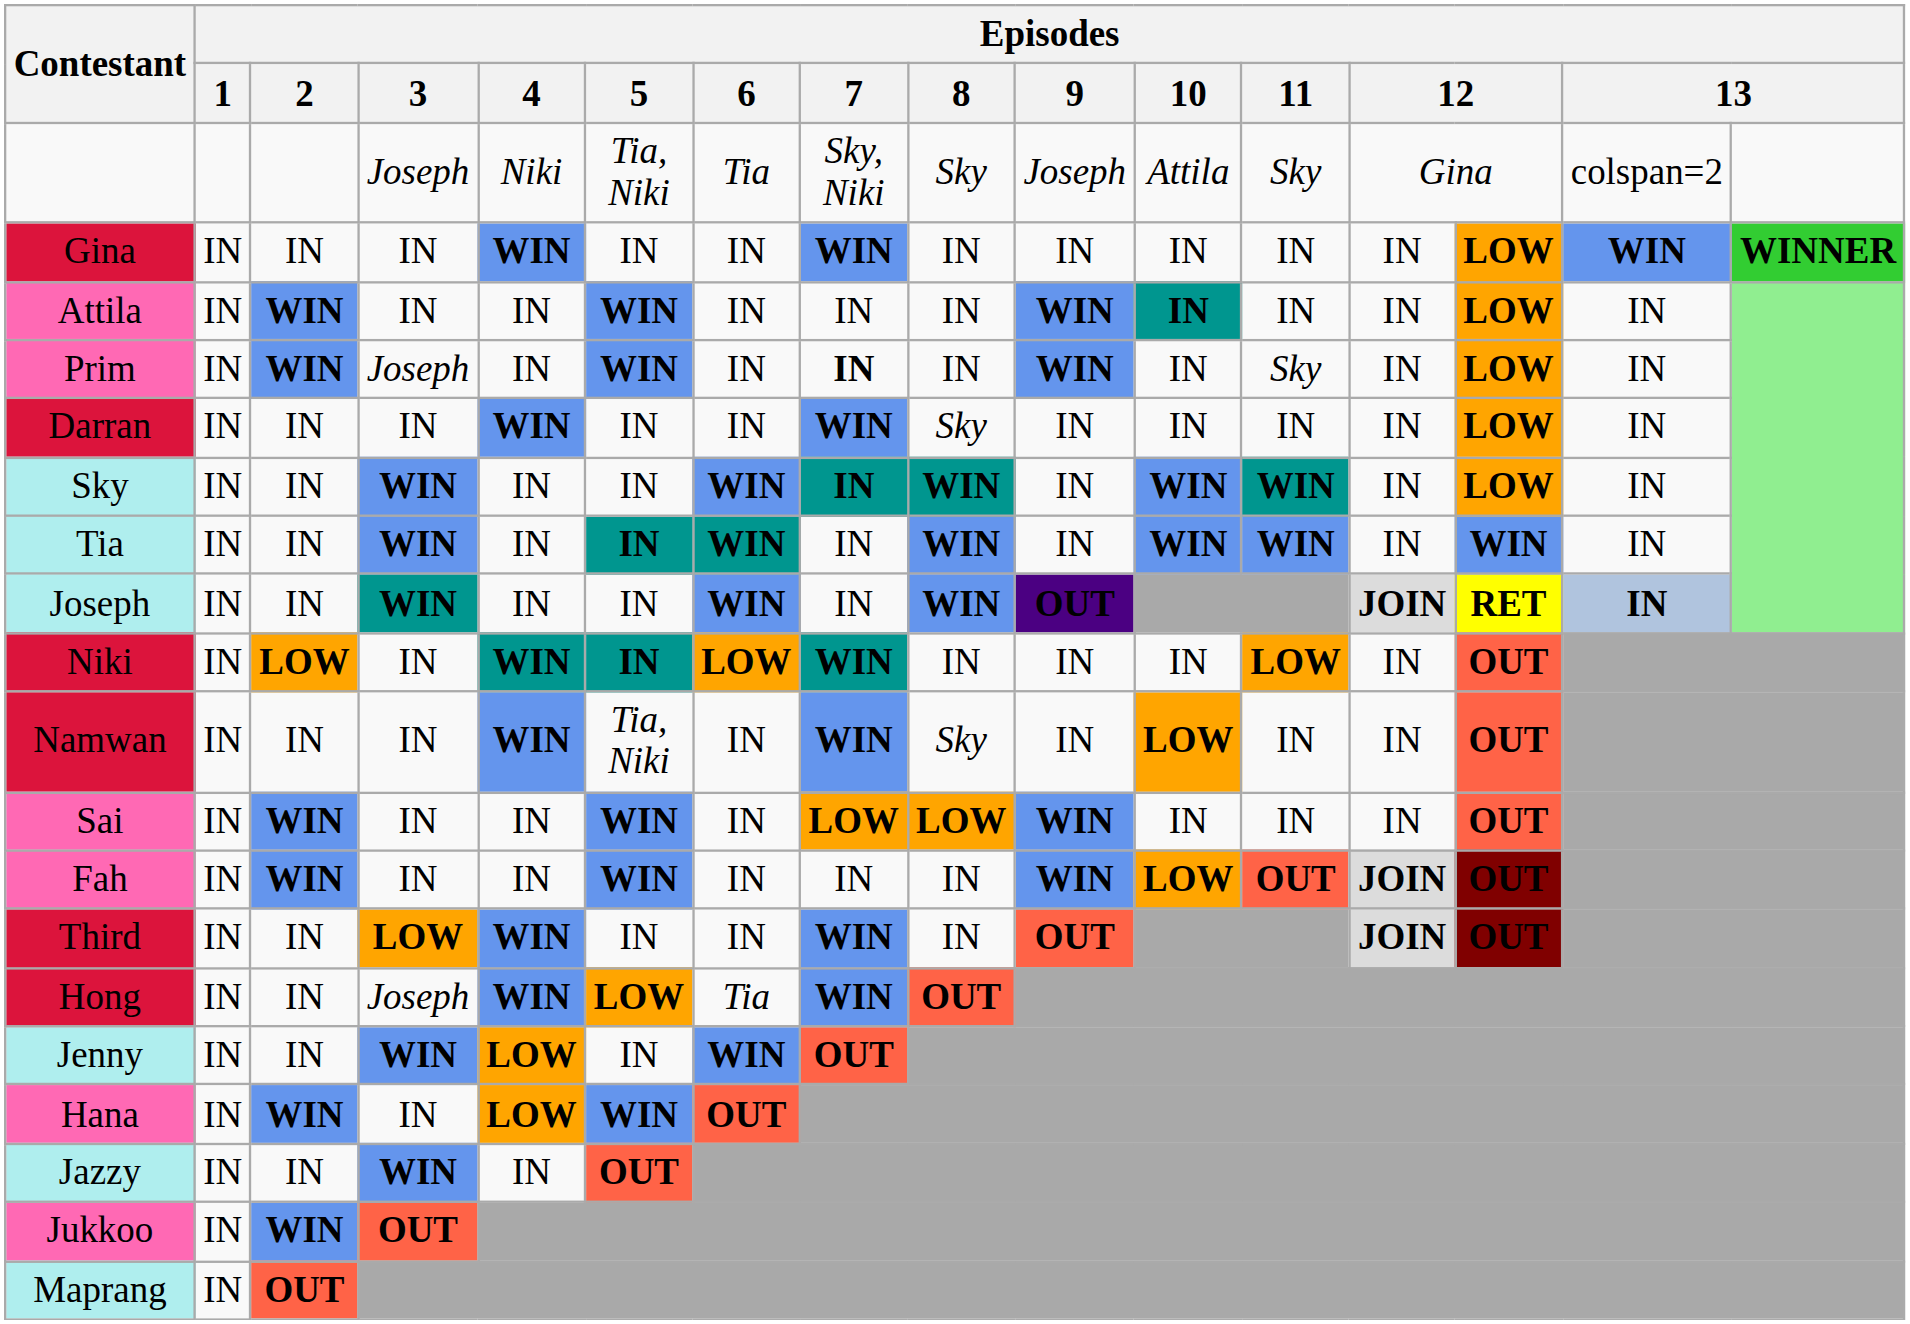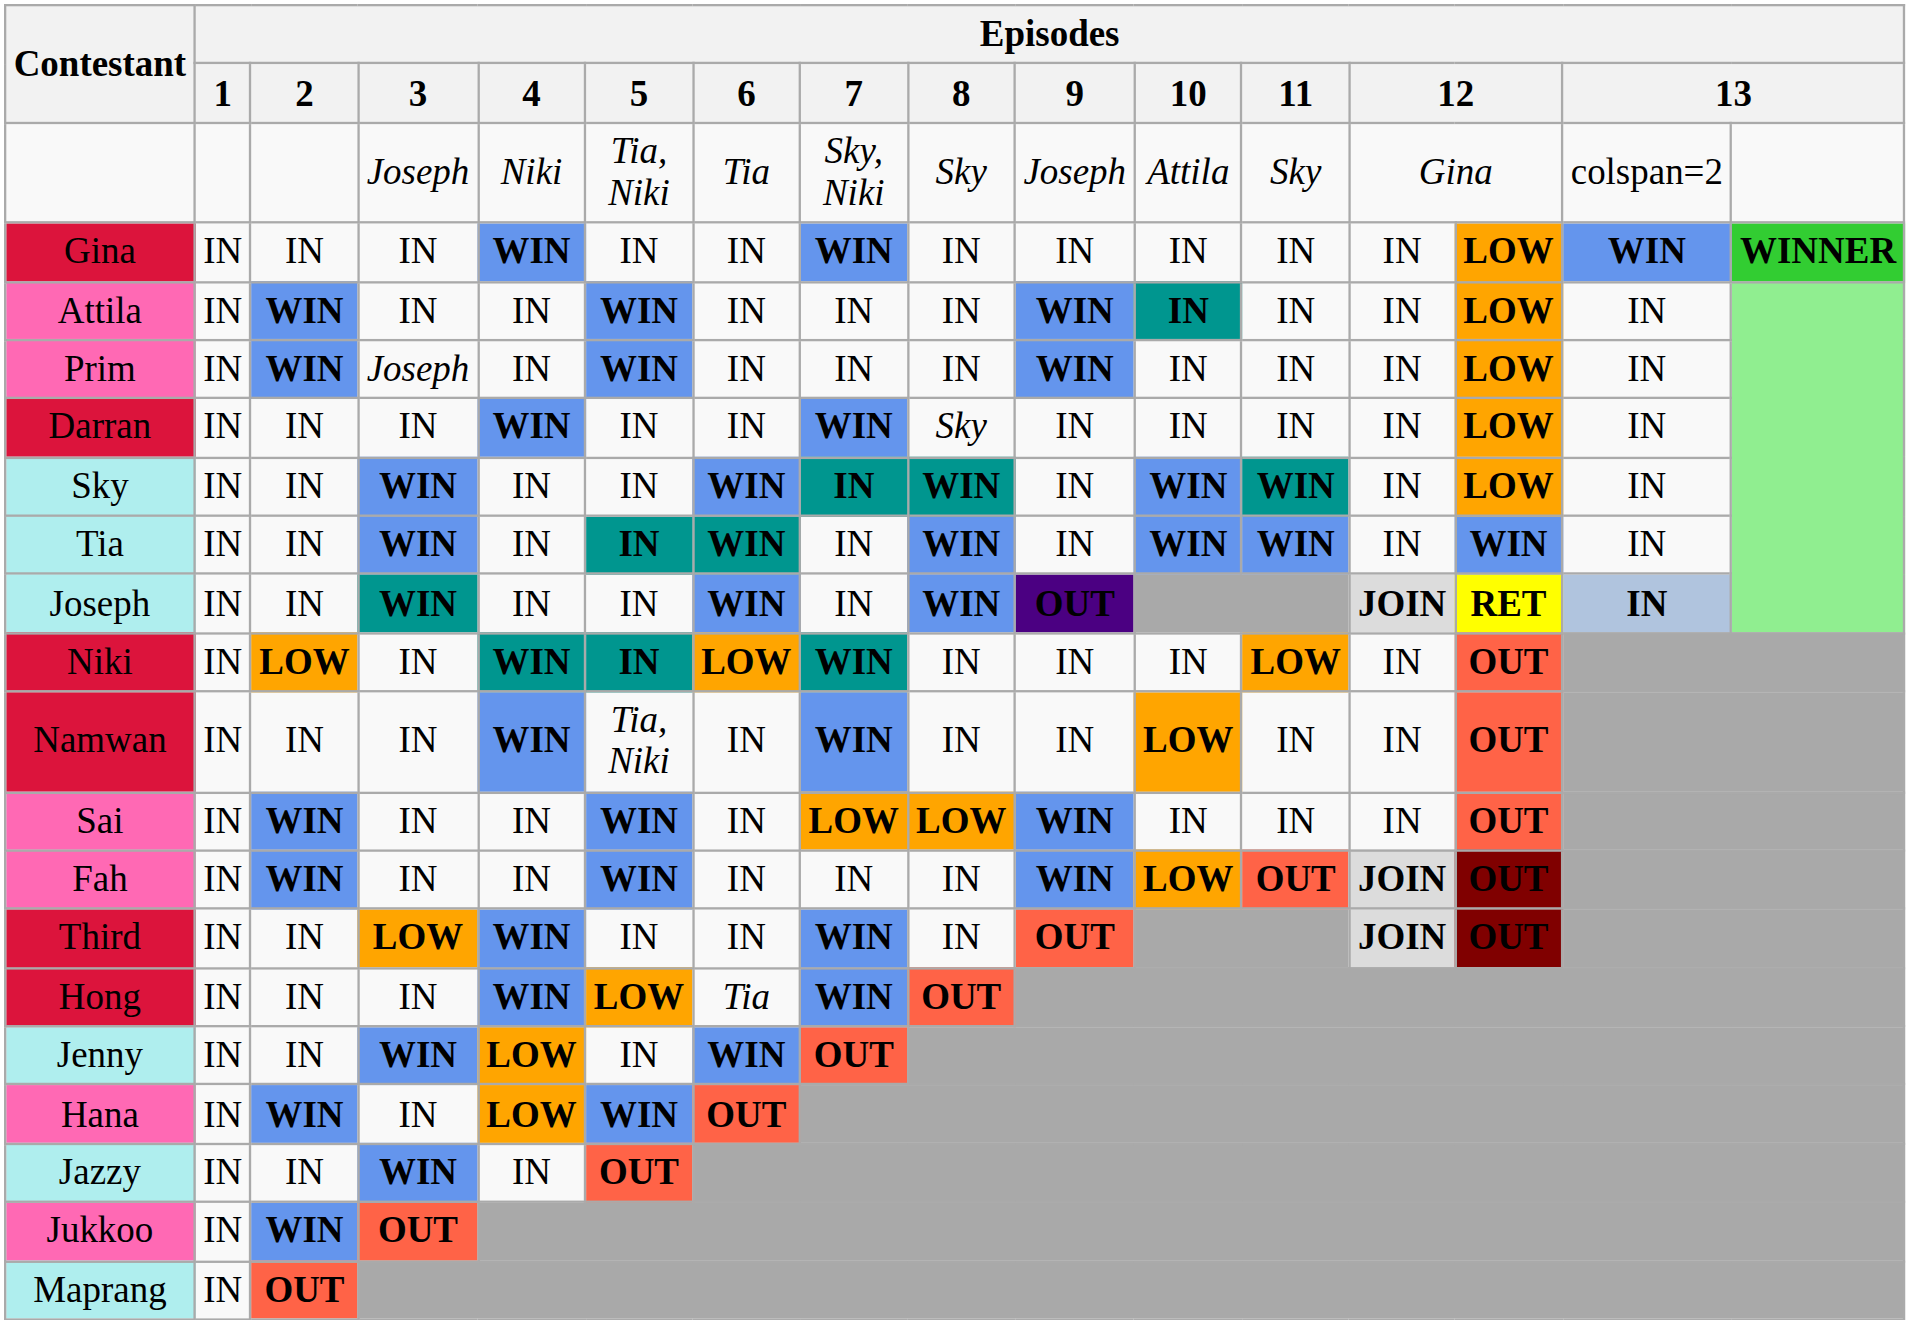Prim | Episodes / 7: bold -> normal
Prim | Episodes / 11: Sky -> IN
Namwan | Episodes / 8: Sky -> IN
Hong | Episodes / 3: Joseph -> IN
